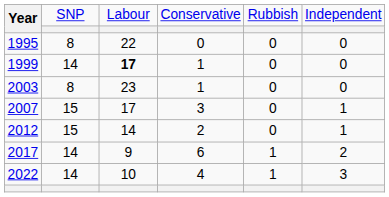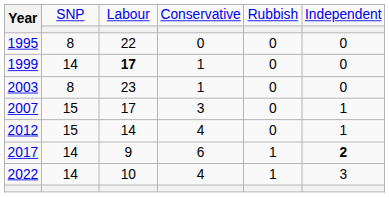2012 | column 4: 2 -> 4
2017 | column 6: normal -> bold
